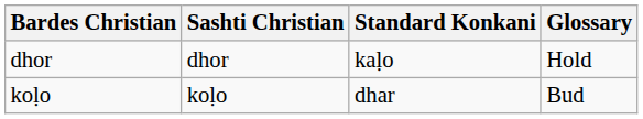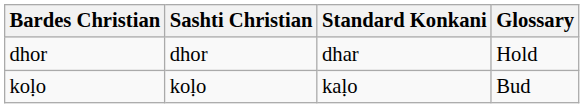row 2 | Standard Konkani: kaḷo -> dhar
row 3 | Standard Konkani: dhar -> kaḷo
